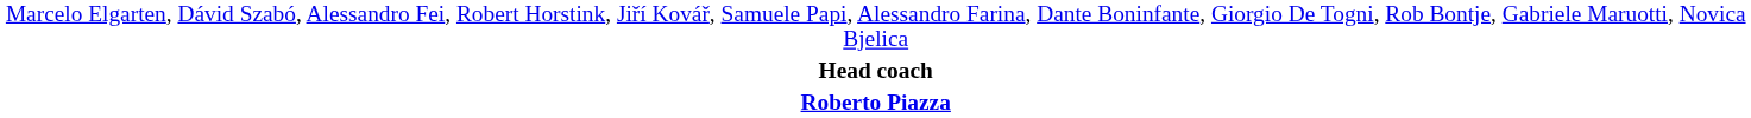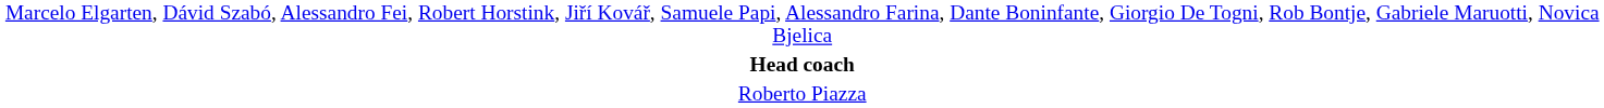row 3 | column 1: bold -> normal
